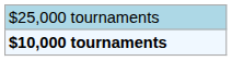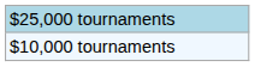row 2 | column 1: bold -> normal
